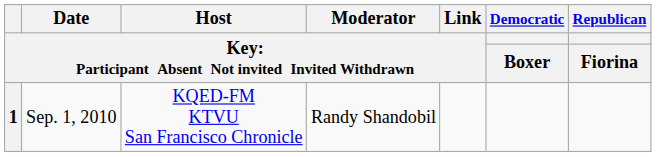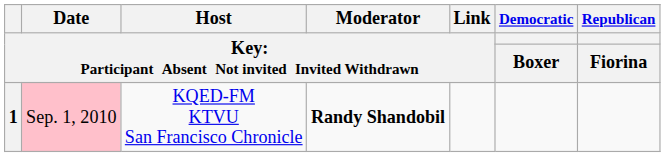1 | column 2: no background -> pink background
1 | column 4: normal -> bold
